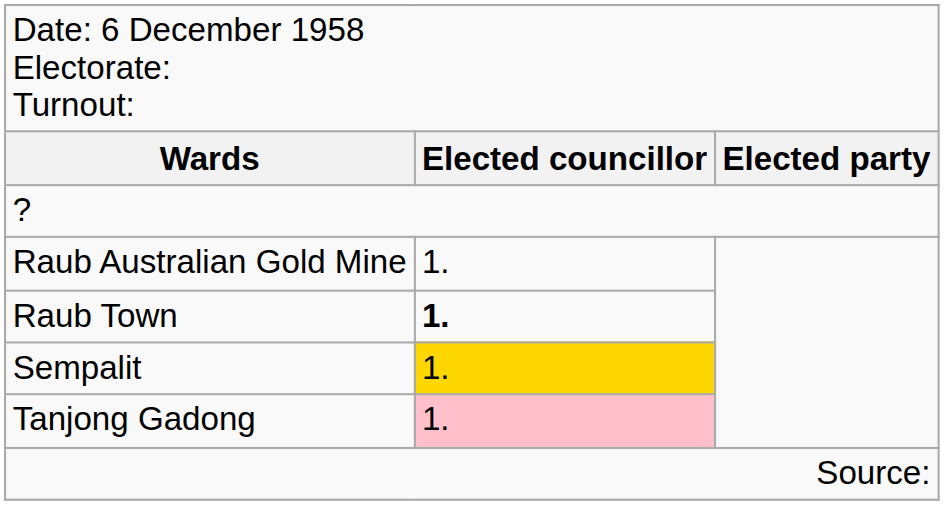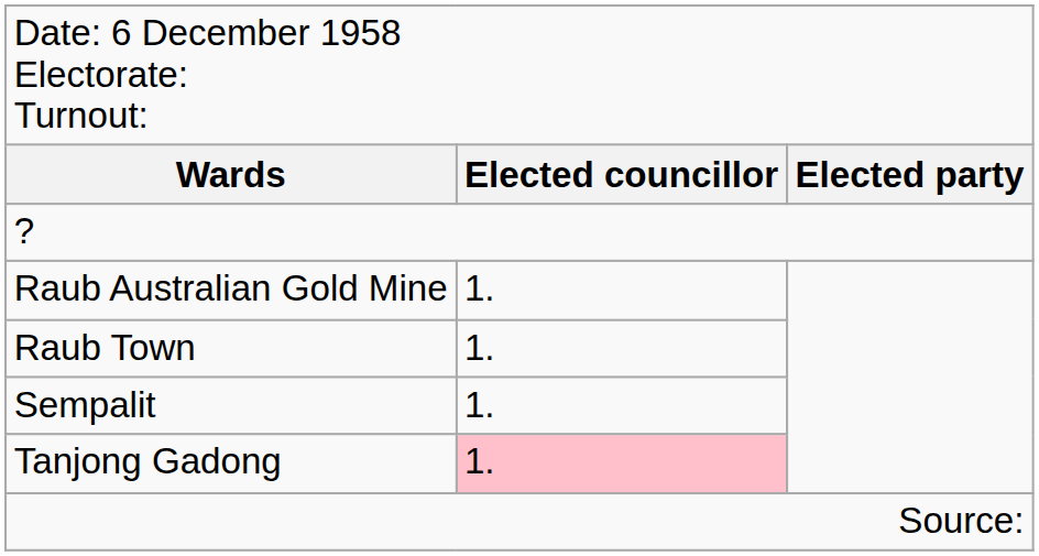Raub Town | column 2: bold -> normal
Sempalit | column 2: gold background -> no background
